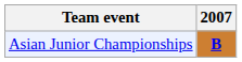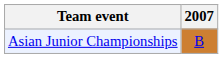Asian Junior Championships | 2007: bold -> normal
